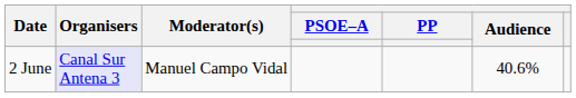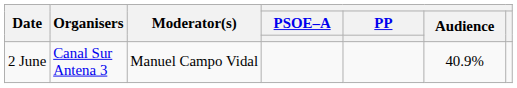2 June | Organisers: lavender background -> no background
2 June | Audience: 40.6% -> 40.9%
